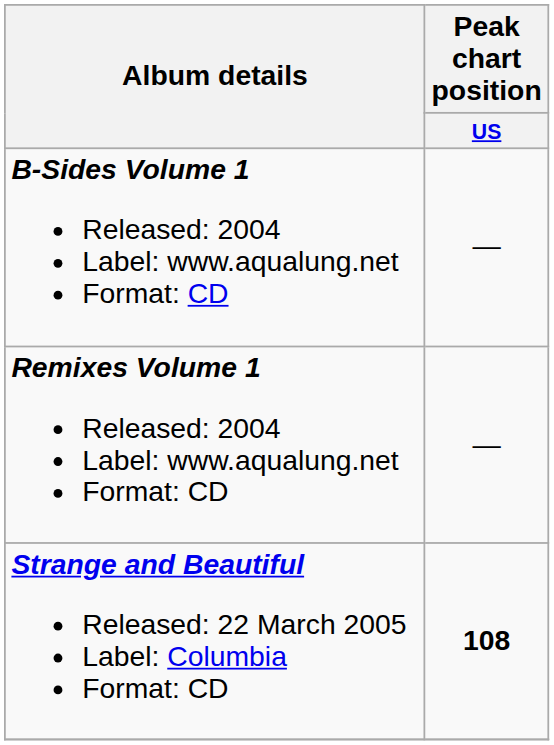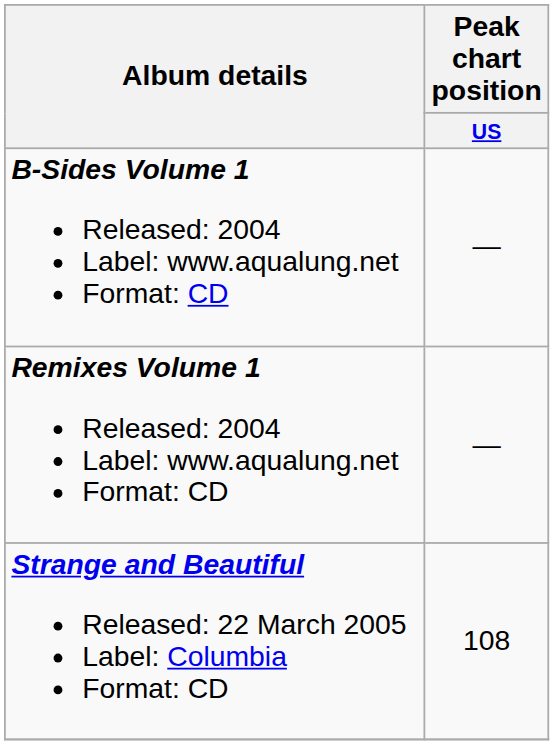row 5 | Peak chart position / US: bold -> normal
